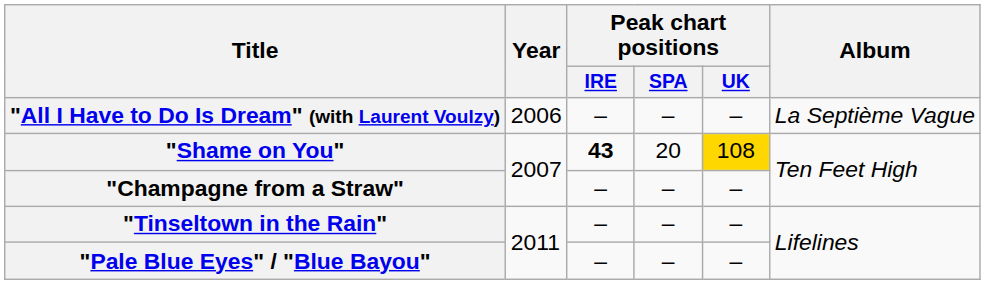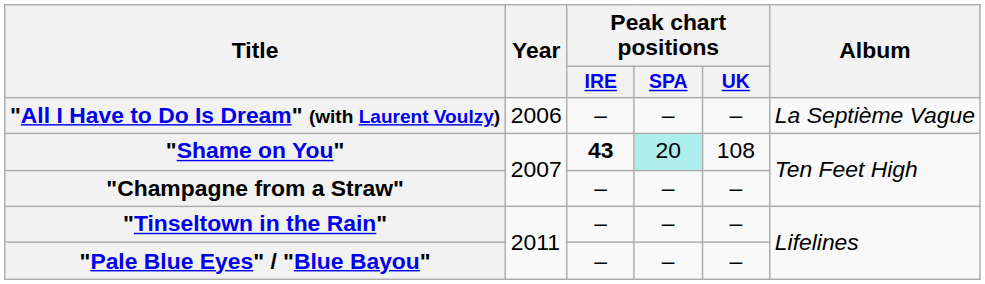"Shame on You" | Peak chart positions / SPA: no background -> paleturquoise background
"Shame on You" | Peak chart positions / UK: gold background -> no background
